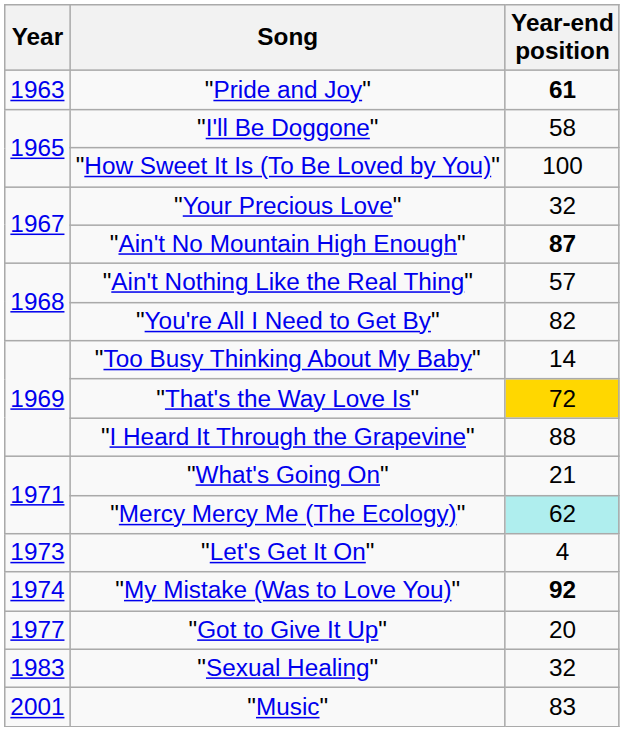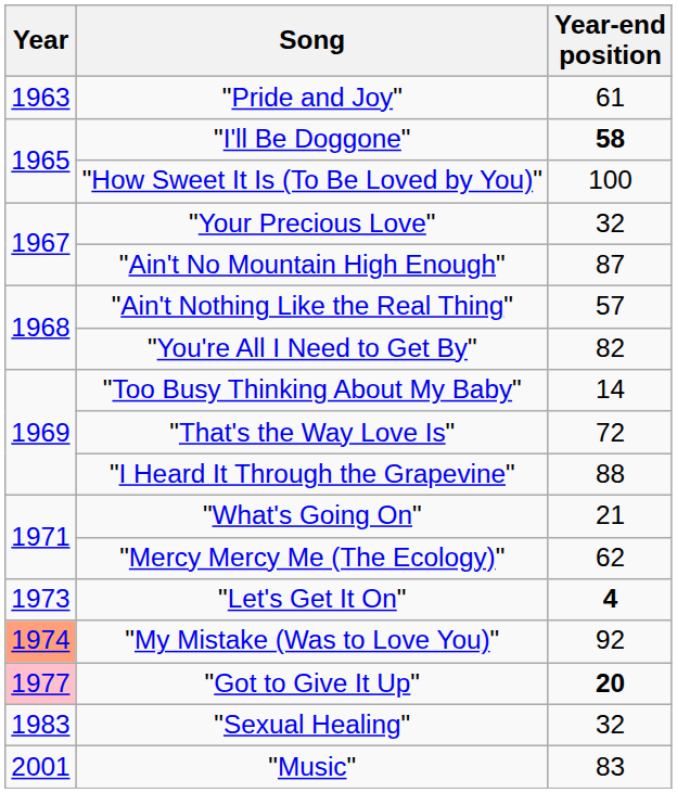"Pride and Joy" | Year-end position: bold -> normal
"I'll Be Doggone" | Year-end position: normal -> bold
"Ain't No Mountain High Enough" | Year-end position: bold -> normal
"That's the Way Love Is" | Year-end position: gold background -> no background
"Mercy Mercy Me (The Ecology)" | Year-end position: paleturquoise background -> no background
"Let's Get It On" | Year-end position: normal -> bold
"My Mistake (Was to Love You)" | Year: no background -> lightsalmon background
"My Mistake (Was to Love You)" | Year-end position: bold -> normal
"Got to Give It Up" | Year: no background -> pink background
"Got to Give It Up" | Year-end position: normal -> bold
